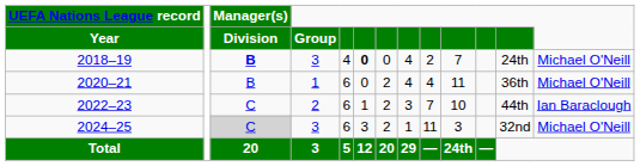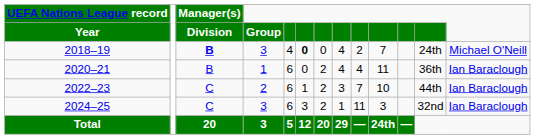2020–21 | column 13: Michael O'Neill -> Ian Baraclough
2024–25 | Manager(s) / Division: lightgrey background -> no background
2024–25 | column 13: Michael O'Neill -> Ian Baraclough
